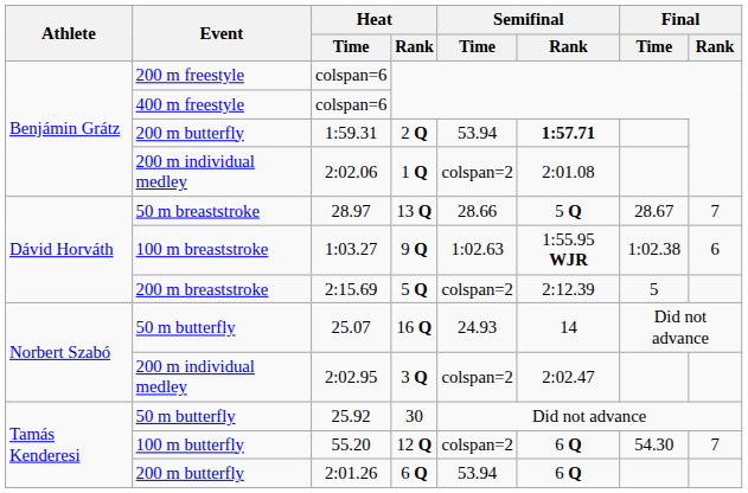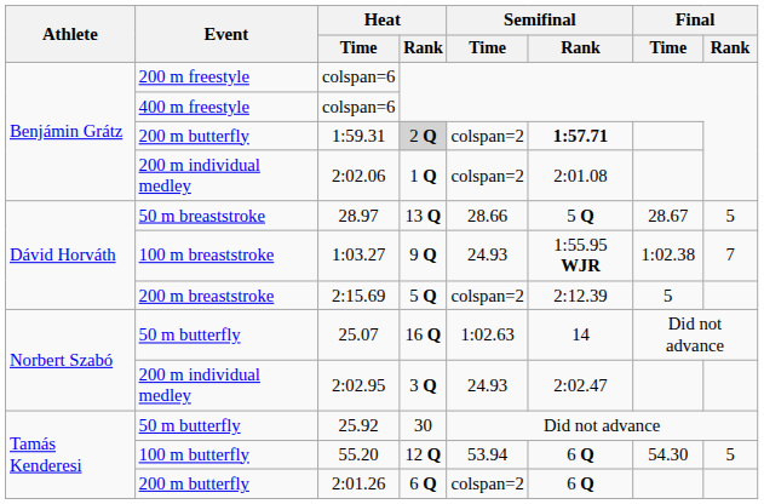1:59.31 | Heat / Rank: no background -> lightgrey background
1:59.31 | Semifinal / Time: 53.94 -> colspan=2
28.97 | Final / Rank: 7 -> 5
1:03.27 | Semifinal / Time: 1:02.63 -> 24.93
1:03.27 | Final / Rank: 6 -> 7
25.07 | Semifinal / Time: 24.93 -> 1:02.63
2:02.95 | Semifinal / Time: colspan=2 -> 24.93
55.20 | Semifinal / Time: colspan=2 -> 53.94
55.20 | Final / Rank: 7 -> 5
2:01.26 | Semifinal / Time: 53.94 -> colspan=2
